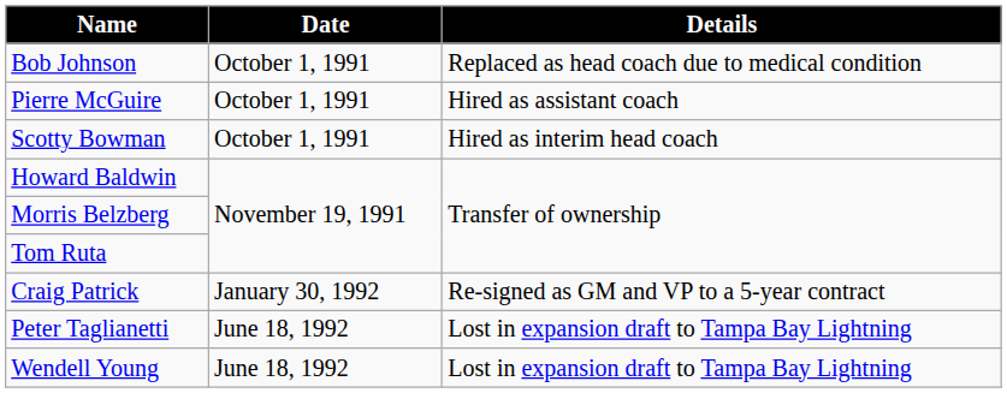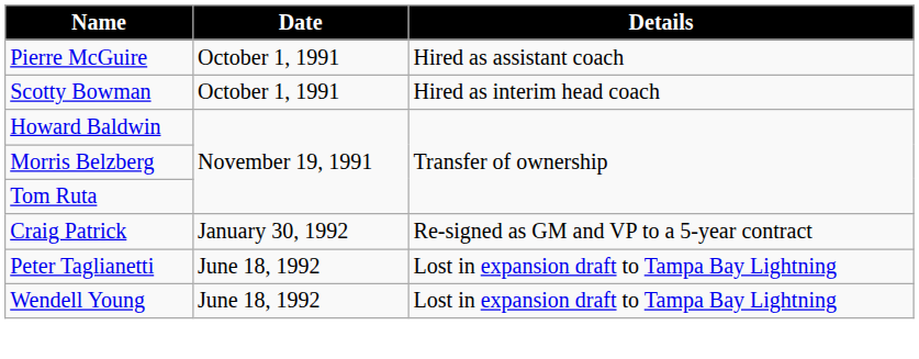- row: Bob Johnson | October 1, 1991 | Replaced as head coach due to medical condition
